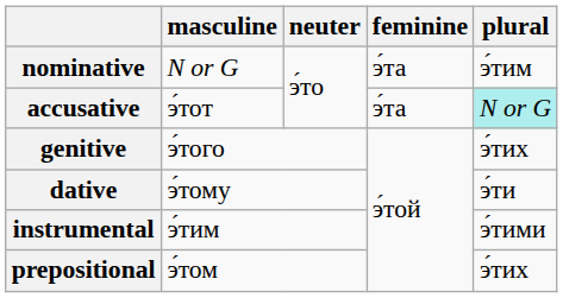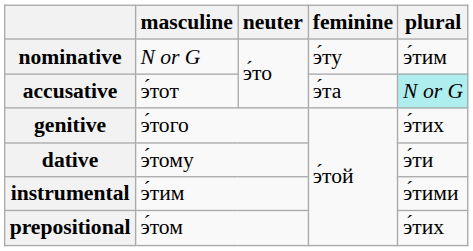nominative | feminine: э́та -> э́ту
